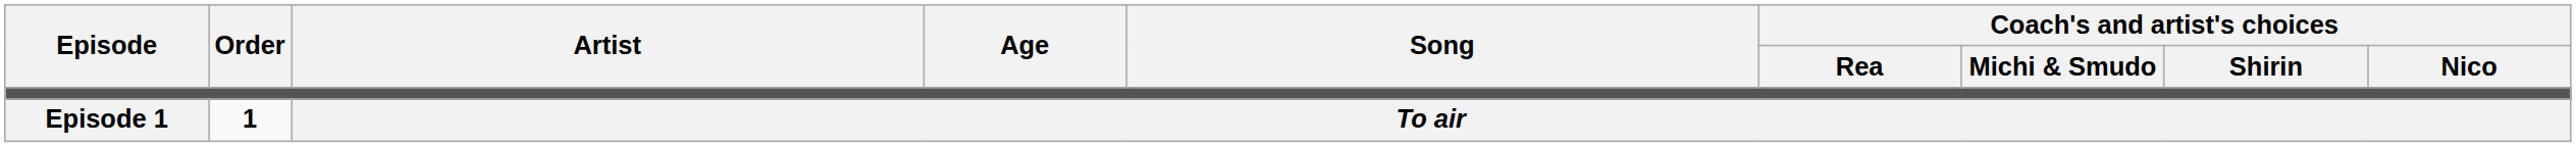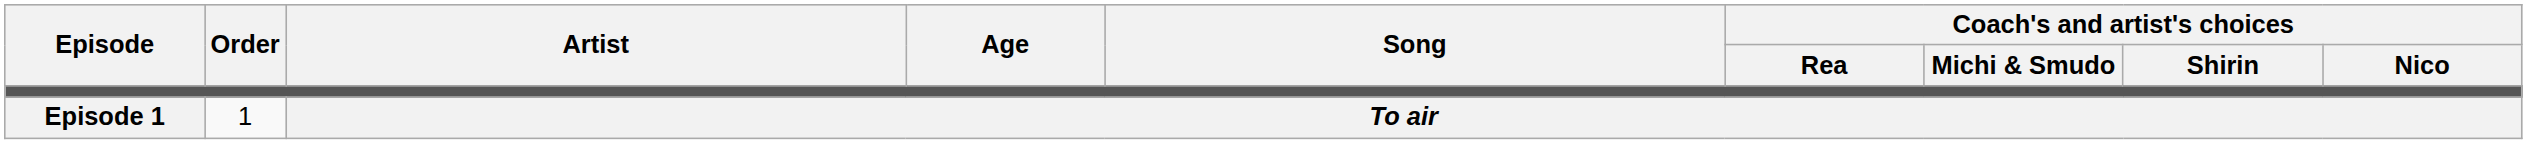Episode 1 | Order: bold -> normal
